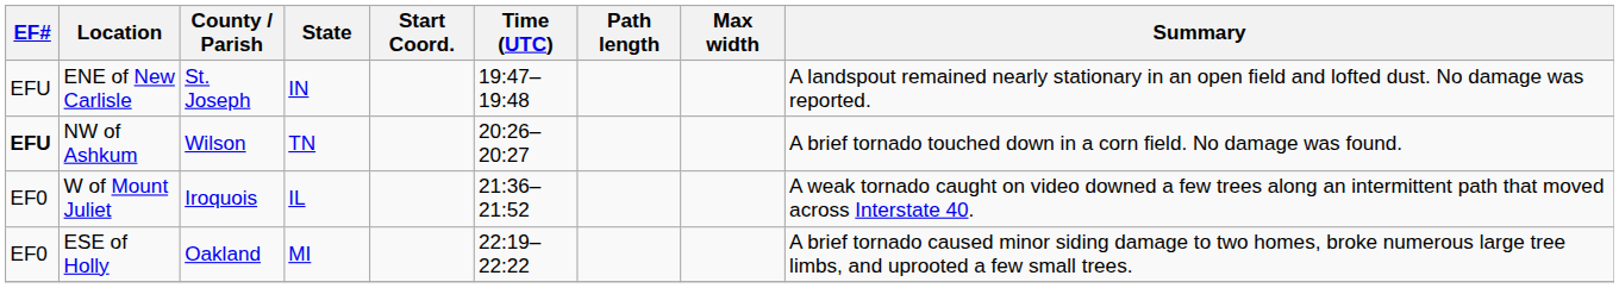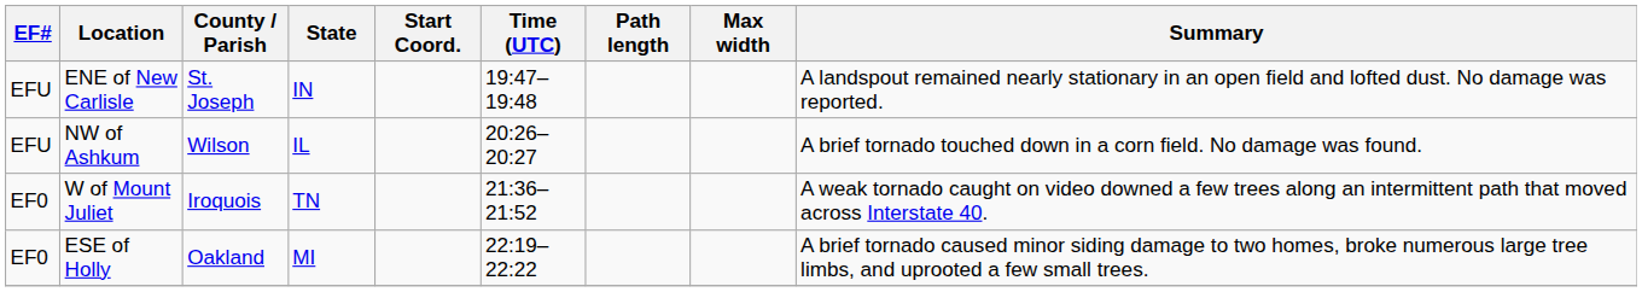NW of Ashkum | EF#: bold -> normal
NW of Ashkum | State: TN -> IL
W of Mount Juliet | State: IL -> TN
